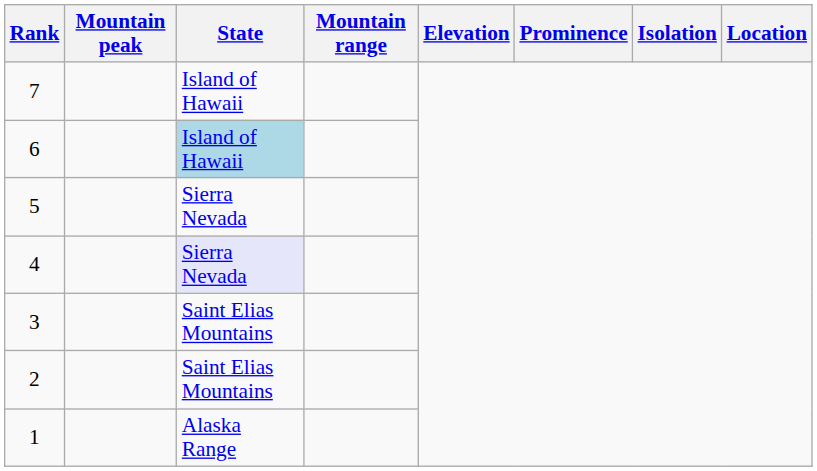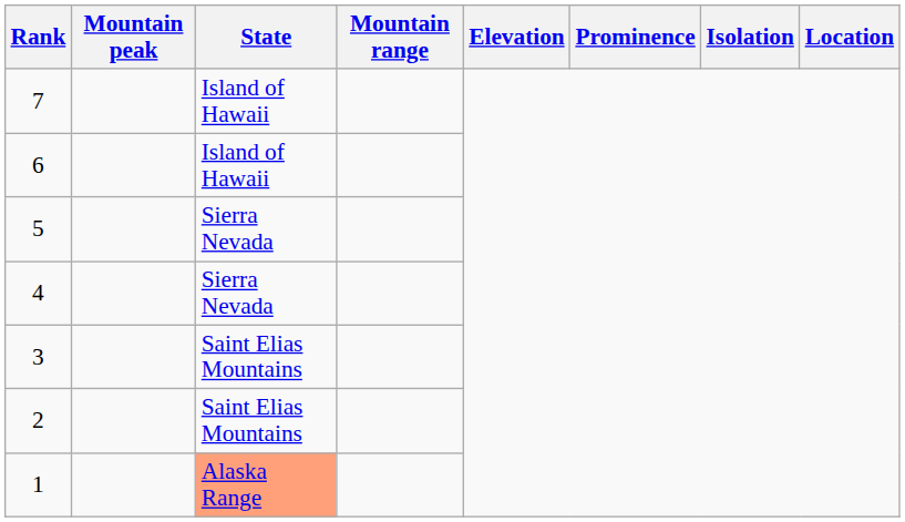6 | State: lightblue background -> no background
4 | State: lavender background -> no background
1 | State: no background -> lightsalmon background
